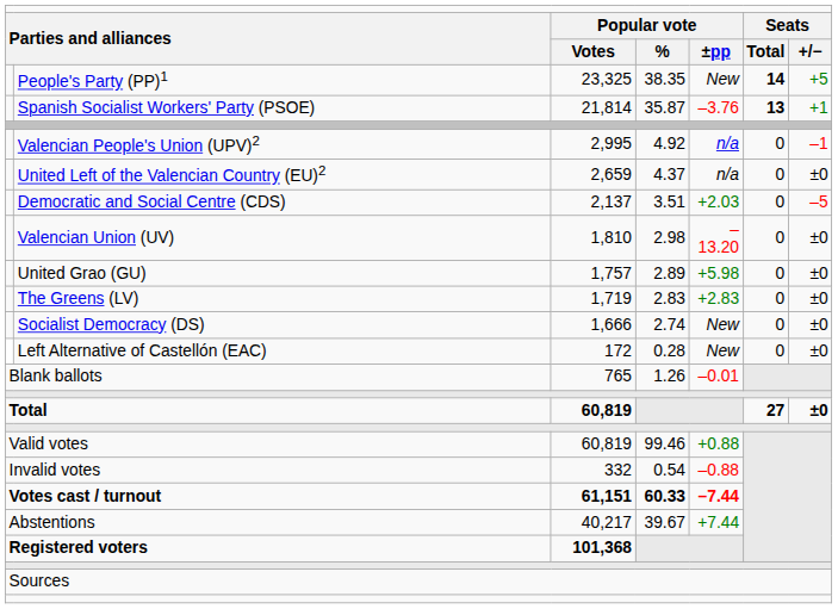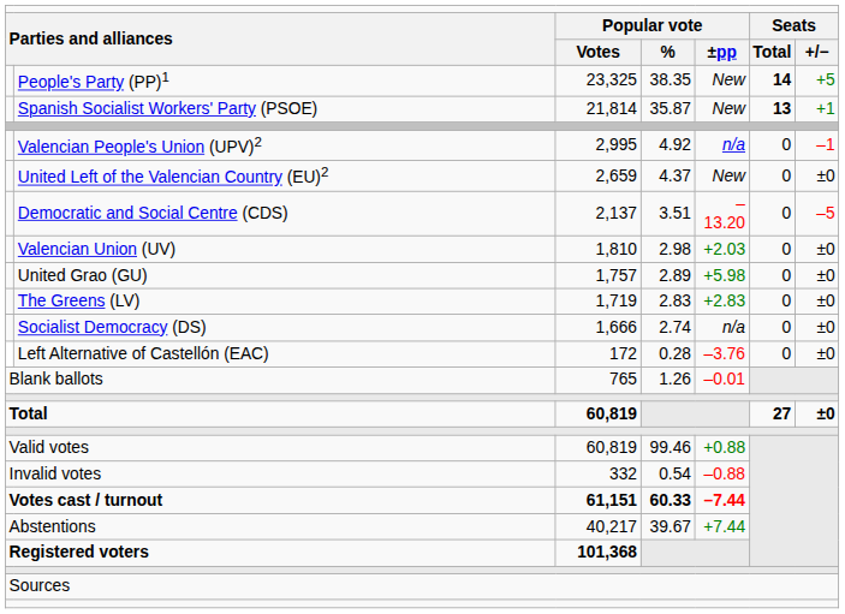Spanish Socialist Workers' Party (PSOE) | column 5: –3.76 -> New
United Left of the Valencian Country (EU)2 | column 5: n/a -> New
Democratic and Social Centre (CDS) | column 5: +2.03 -> –13.20
Valencian Union (UV) | column 5: –13.20 -> +2.03
Socialist Democracy (DS) | column 5: New -> n/a
Left Alternative of Castellón (EAC) | column 5: New -> –3.76
